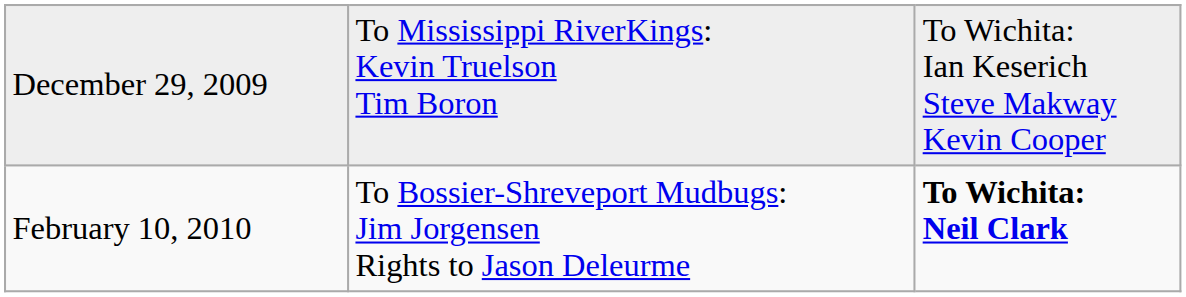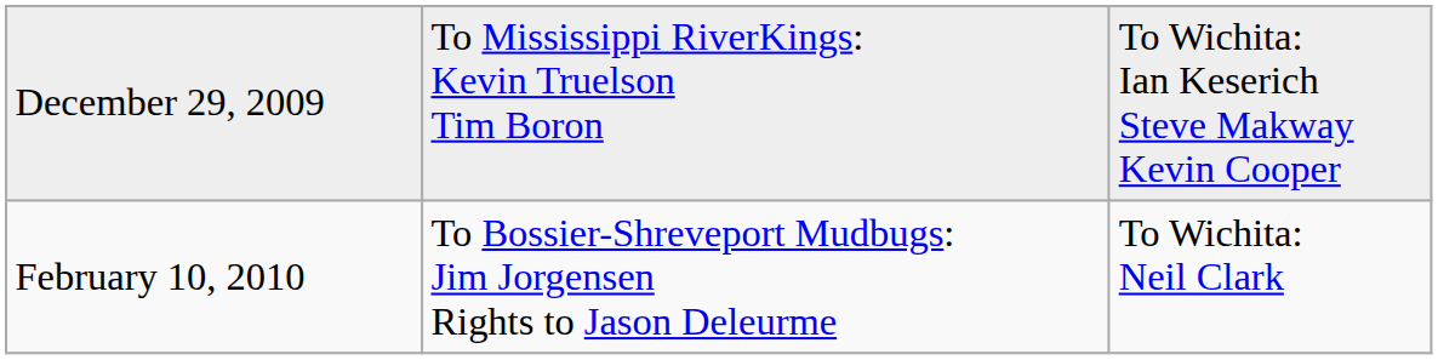February 10, 2010 | column 3: bold -> normal
